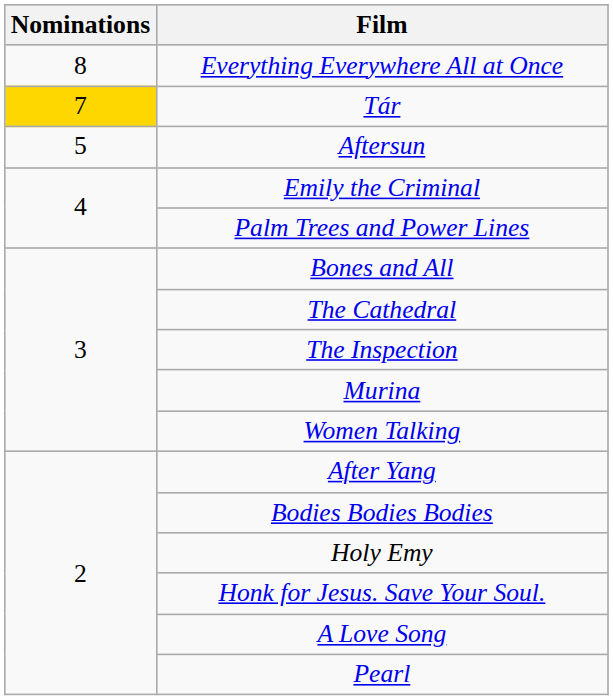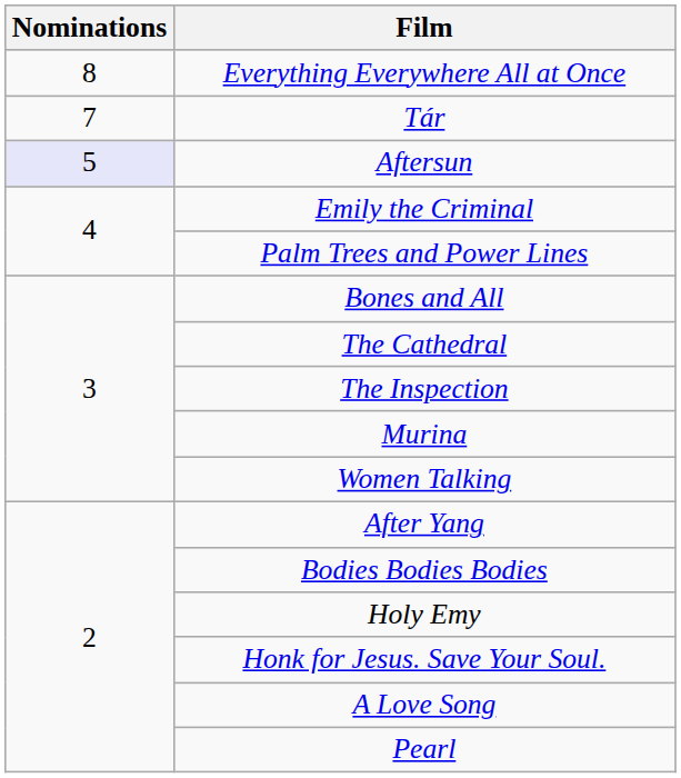Tár | Nominations: gold background -> no background
Aftersun | Nominations: no background -> lavender background
